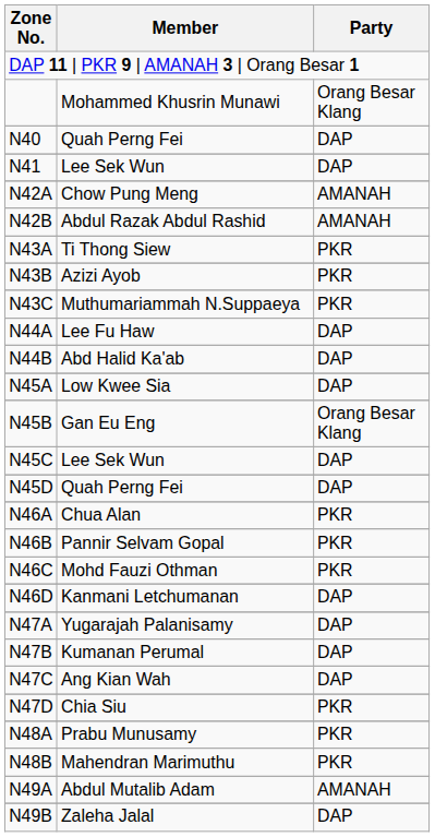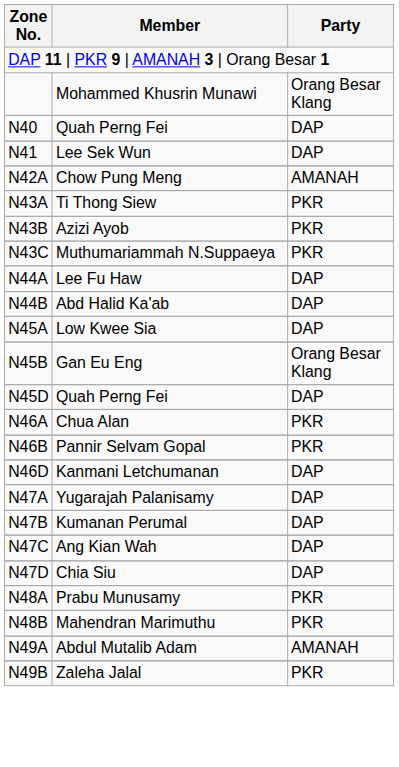- row: N42B | Abdul Razak Abdul Rashid | AMANAH
- row: N45C | Lee Sek Wun | DAP
- row: N46C | Mohd Fauzi Othman | PKR
N47D | Party: PKR -> DAP
N49B | Party: DAP -> PKR
